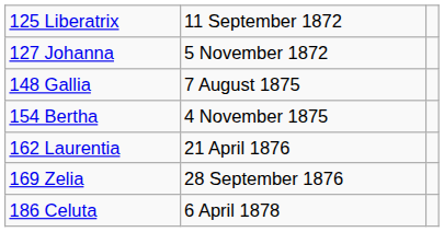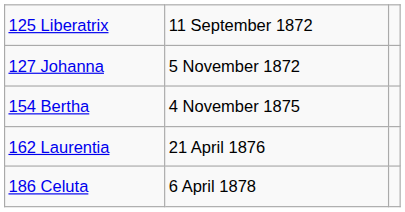- row: 148 Gallia | 7 August 1875
- row: 169 Zelia | 28 September 1876
